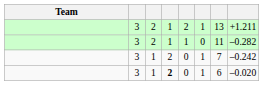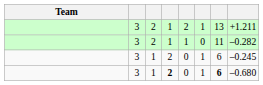row 4 | column 7: 7 -> 6
row 4 | column 8: –0.242 -> –0.245
row 5 | column 7: normal -> bold
row 5 | column 8: –0.020 -> –0.680
